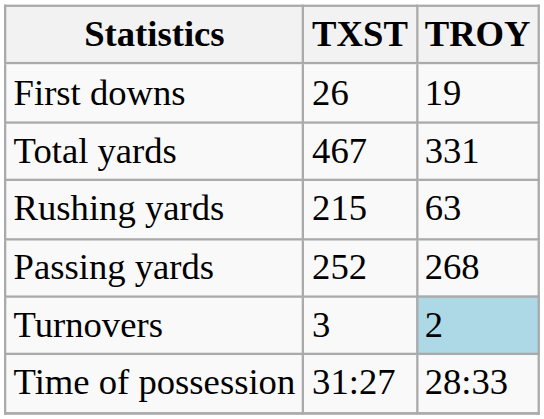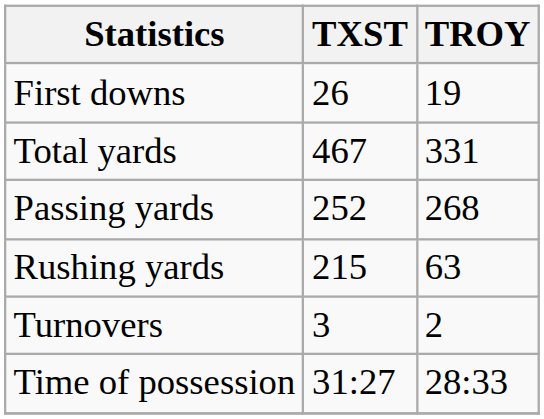rows swapped: Rushing yards <-> Passing yards
Turnovers | TROY: lightblue background -> no background
